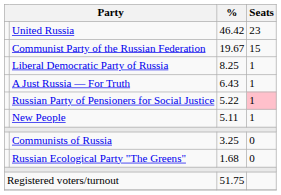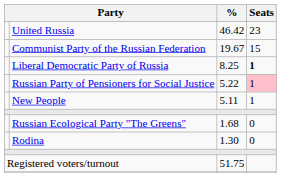Liberal Democratic Party of Russia | Seats: normal -> bold
- row: A Just Russia — For Truth | 6.43 | 1
- row: Communists of Russia | 3.25 | 0
+ row: Rodina | 1.30 | 0
